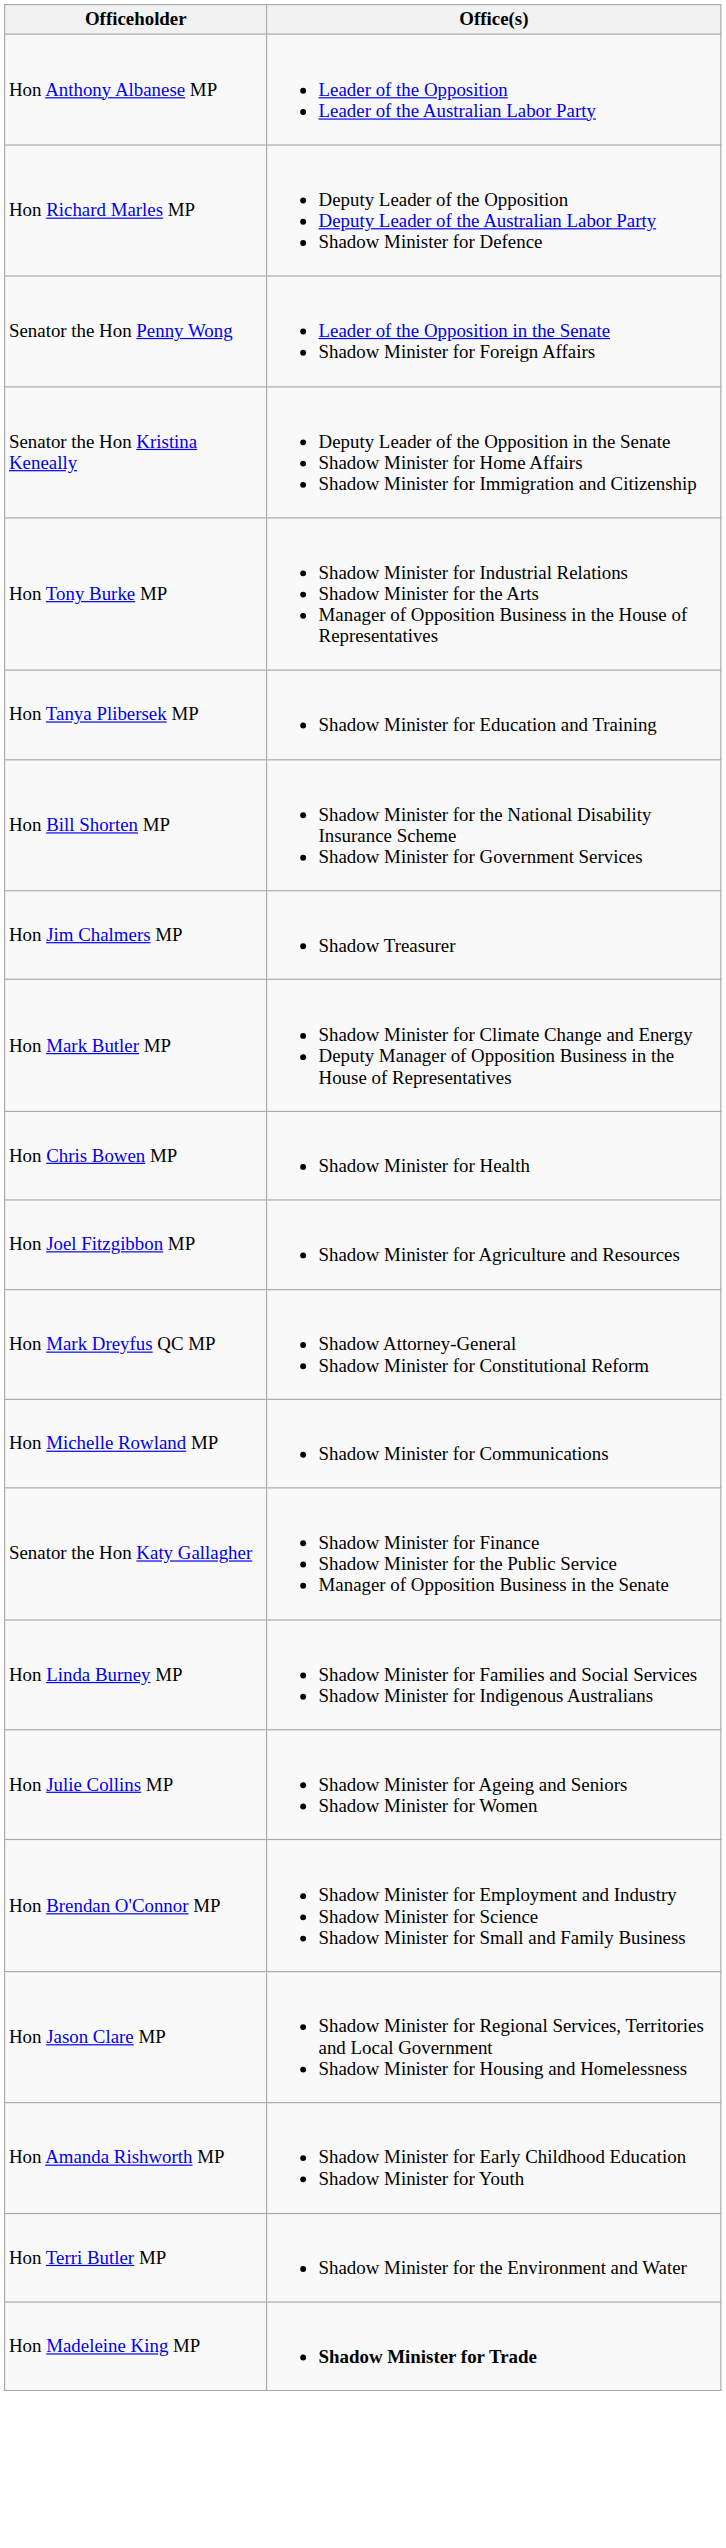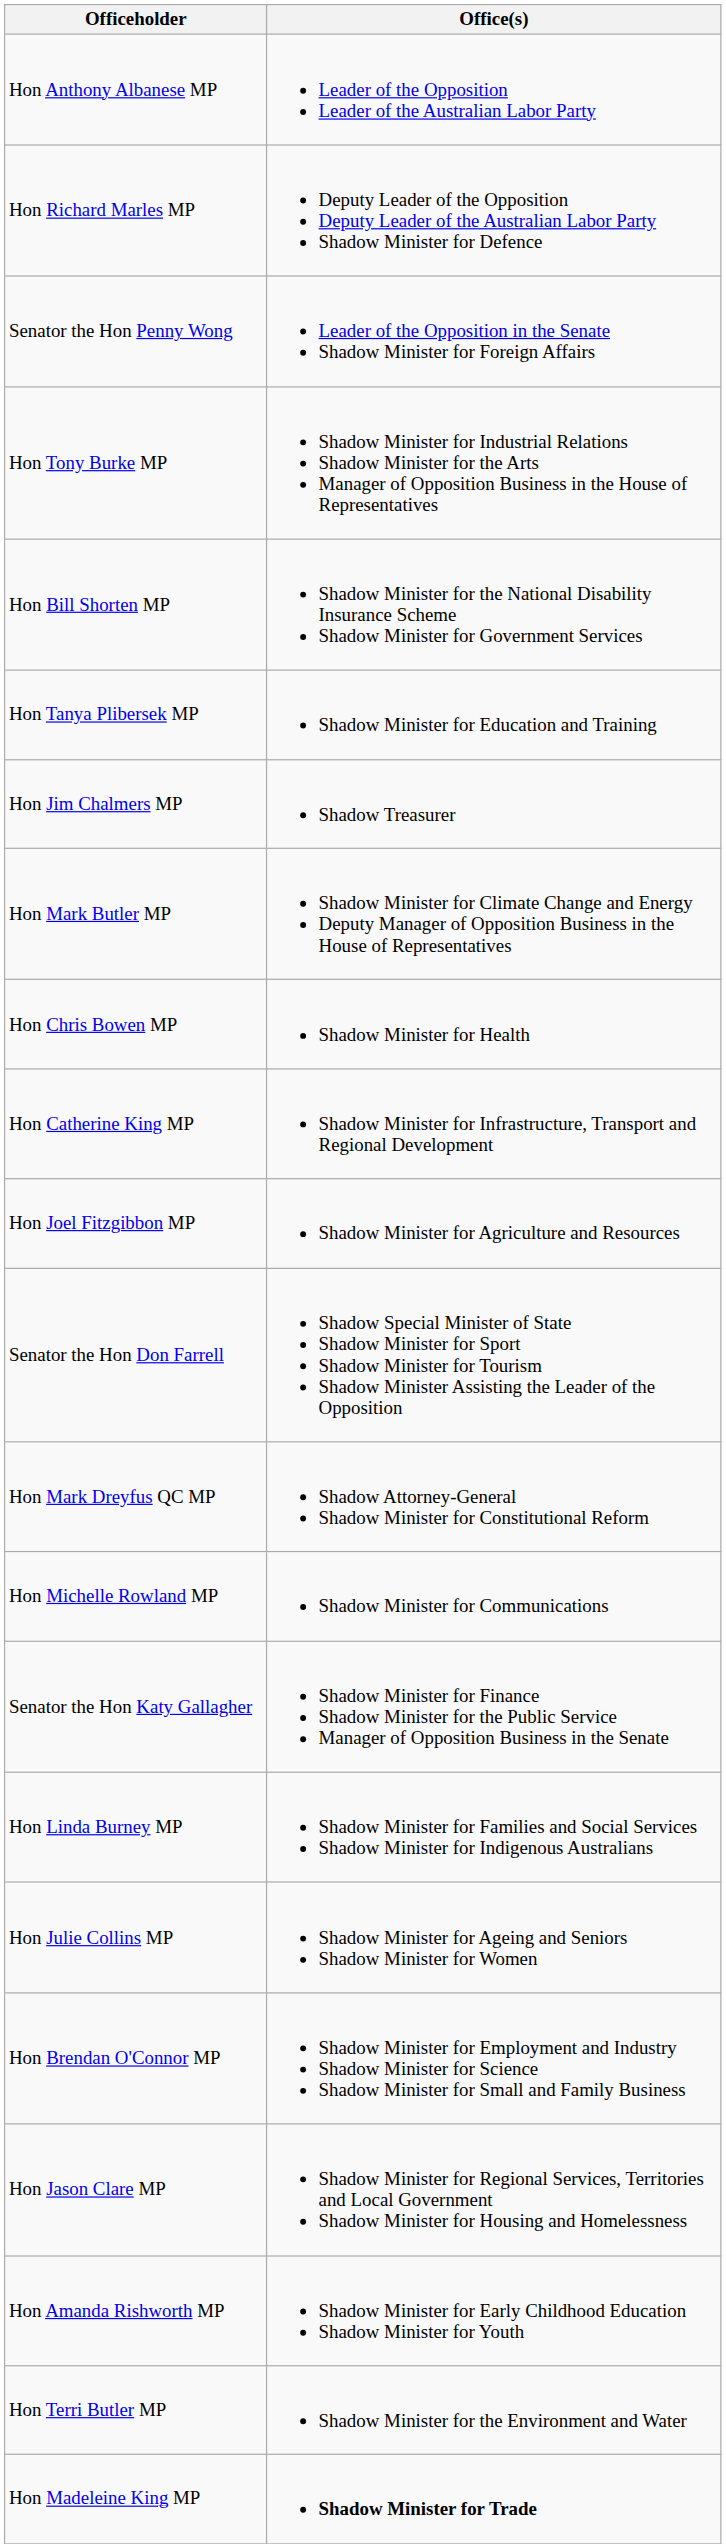- row: Senator the Hon Kristina Keneally | Deputy Leader of the Opposition in the Senate Shadow Minister for Home Affairs Shadow Minister for Immigration and Citizenship
rows swapped: Hon Bill Shorten MP <-> Hon Tanya Plibersek MP
+ row: Hon Catherine King MP | Shadow Minister for Infrastructure, Transport and Regional Development
+ row: Senator the Hon Don Farrell | Shadow Special Minister of State Shadow Minister for Sport Shadow Minister for Tourism Shadow Minister Assisting the Leader of the Opposition
